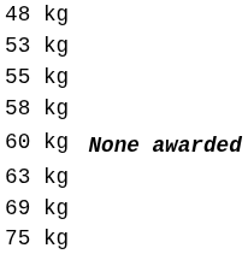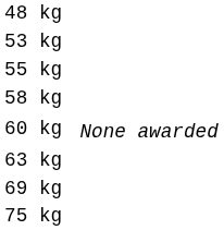60 kg / None awarded | column 2: bold -> normal
